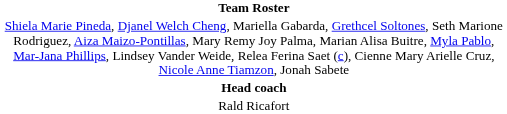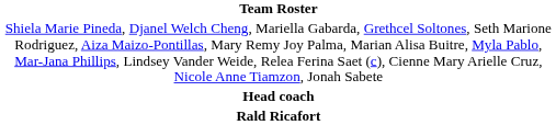row 4 | column 1: normal -> bold
